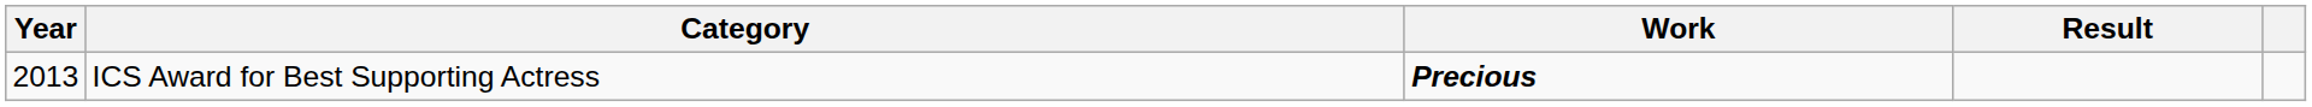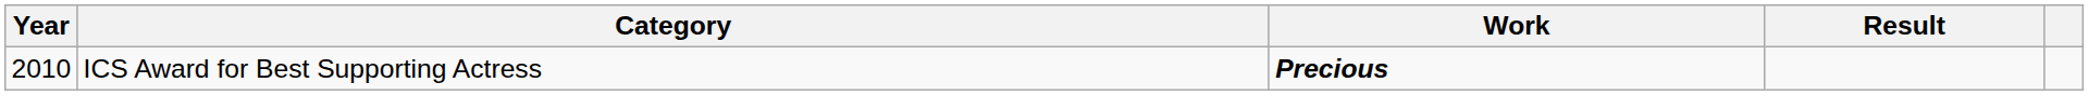ICS Award for Best Supporting Actress | Year: 2013 -> 2010
